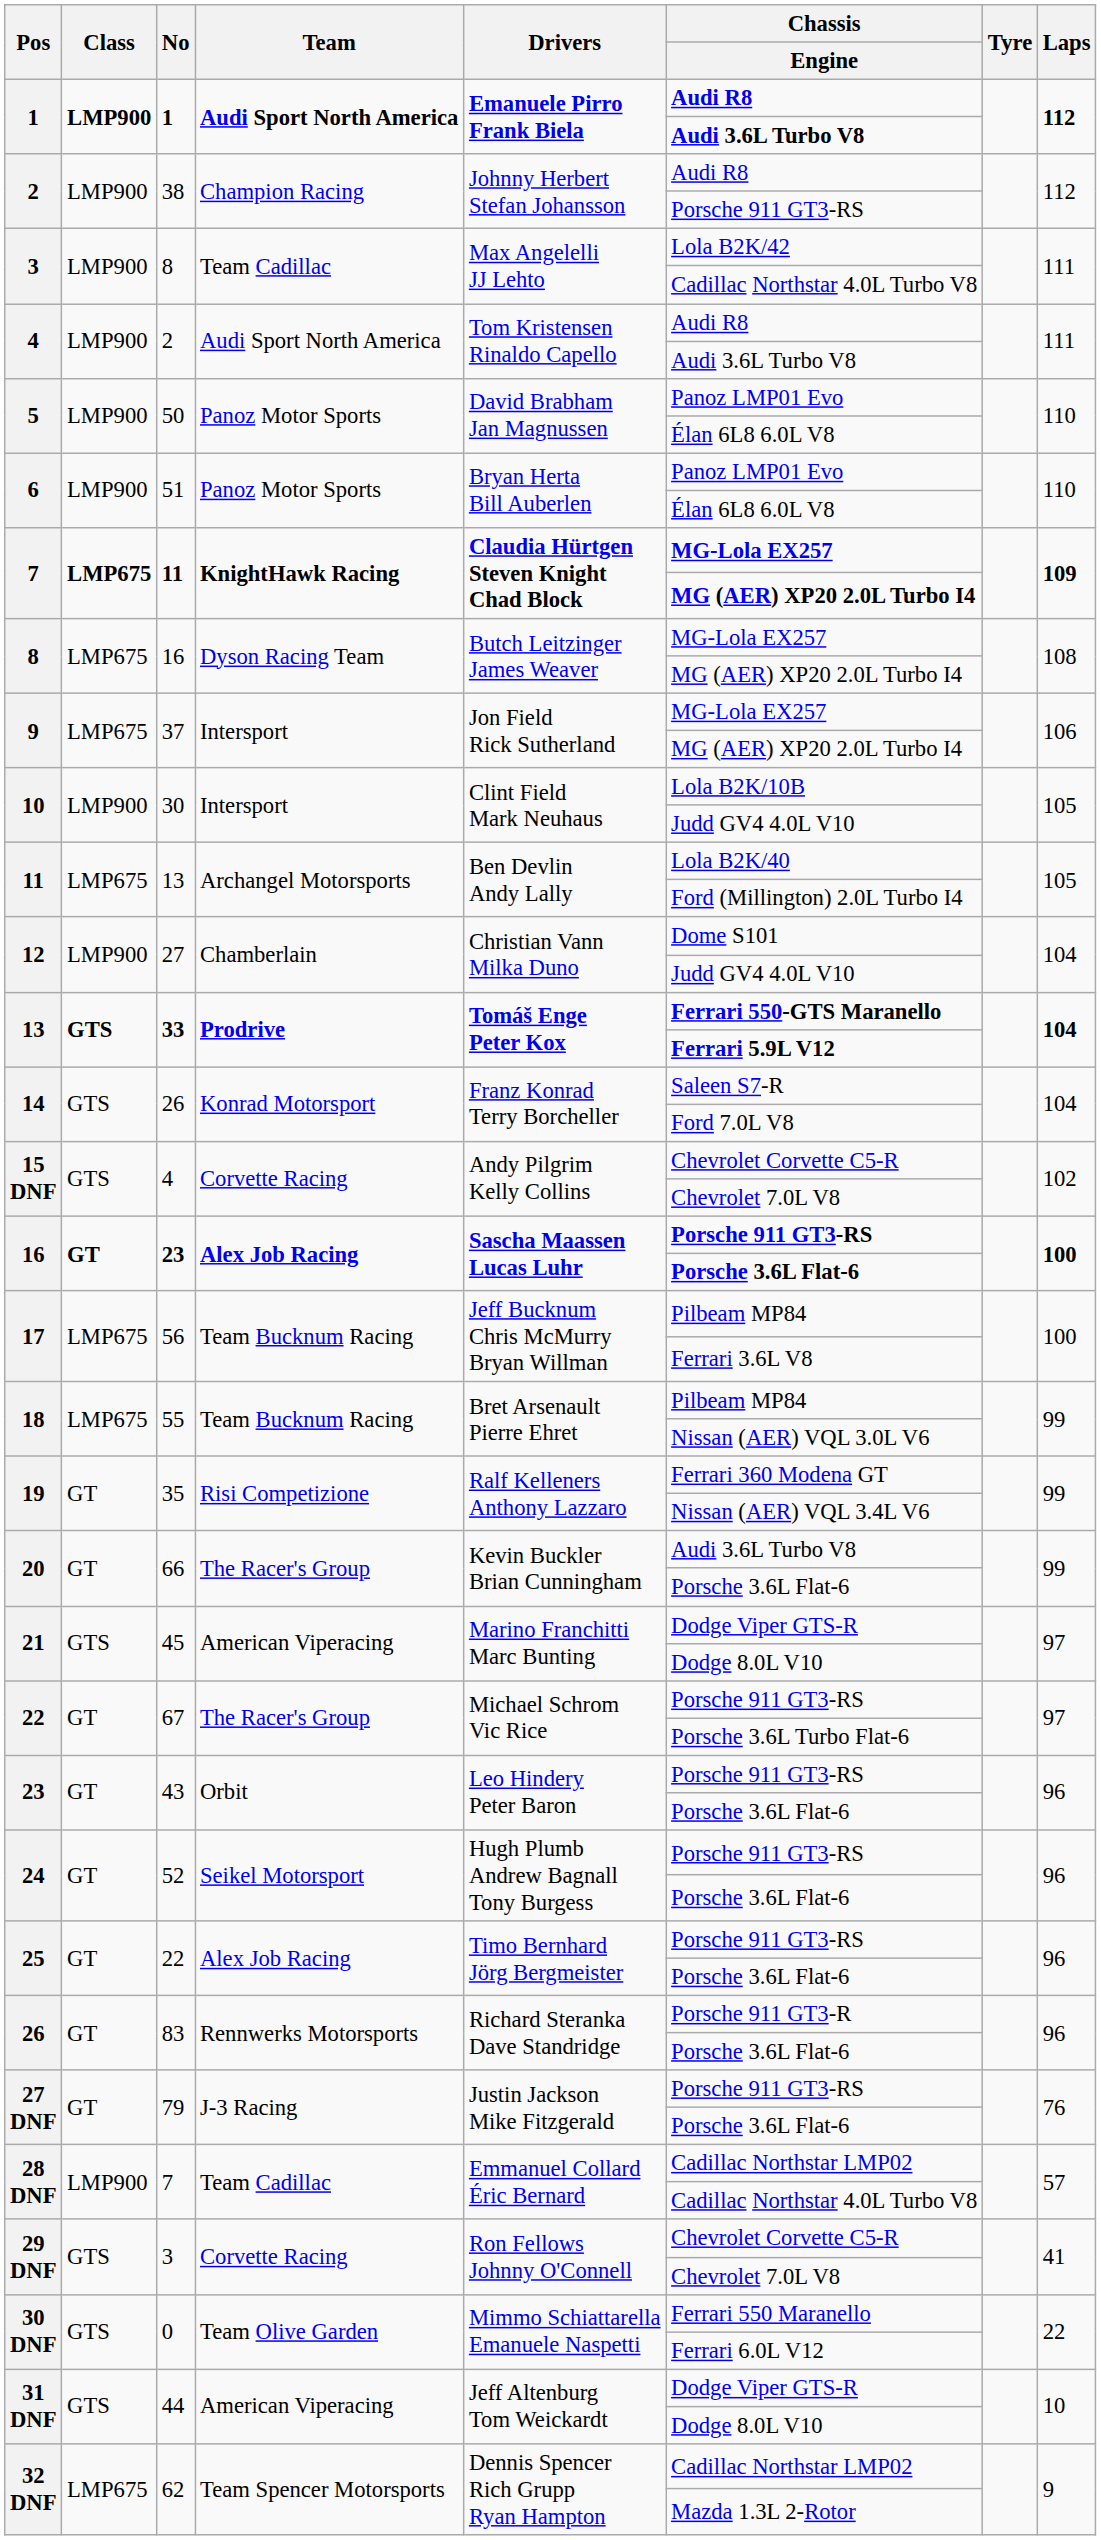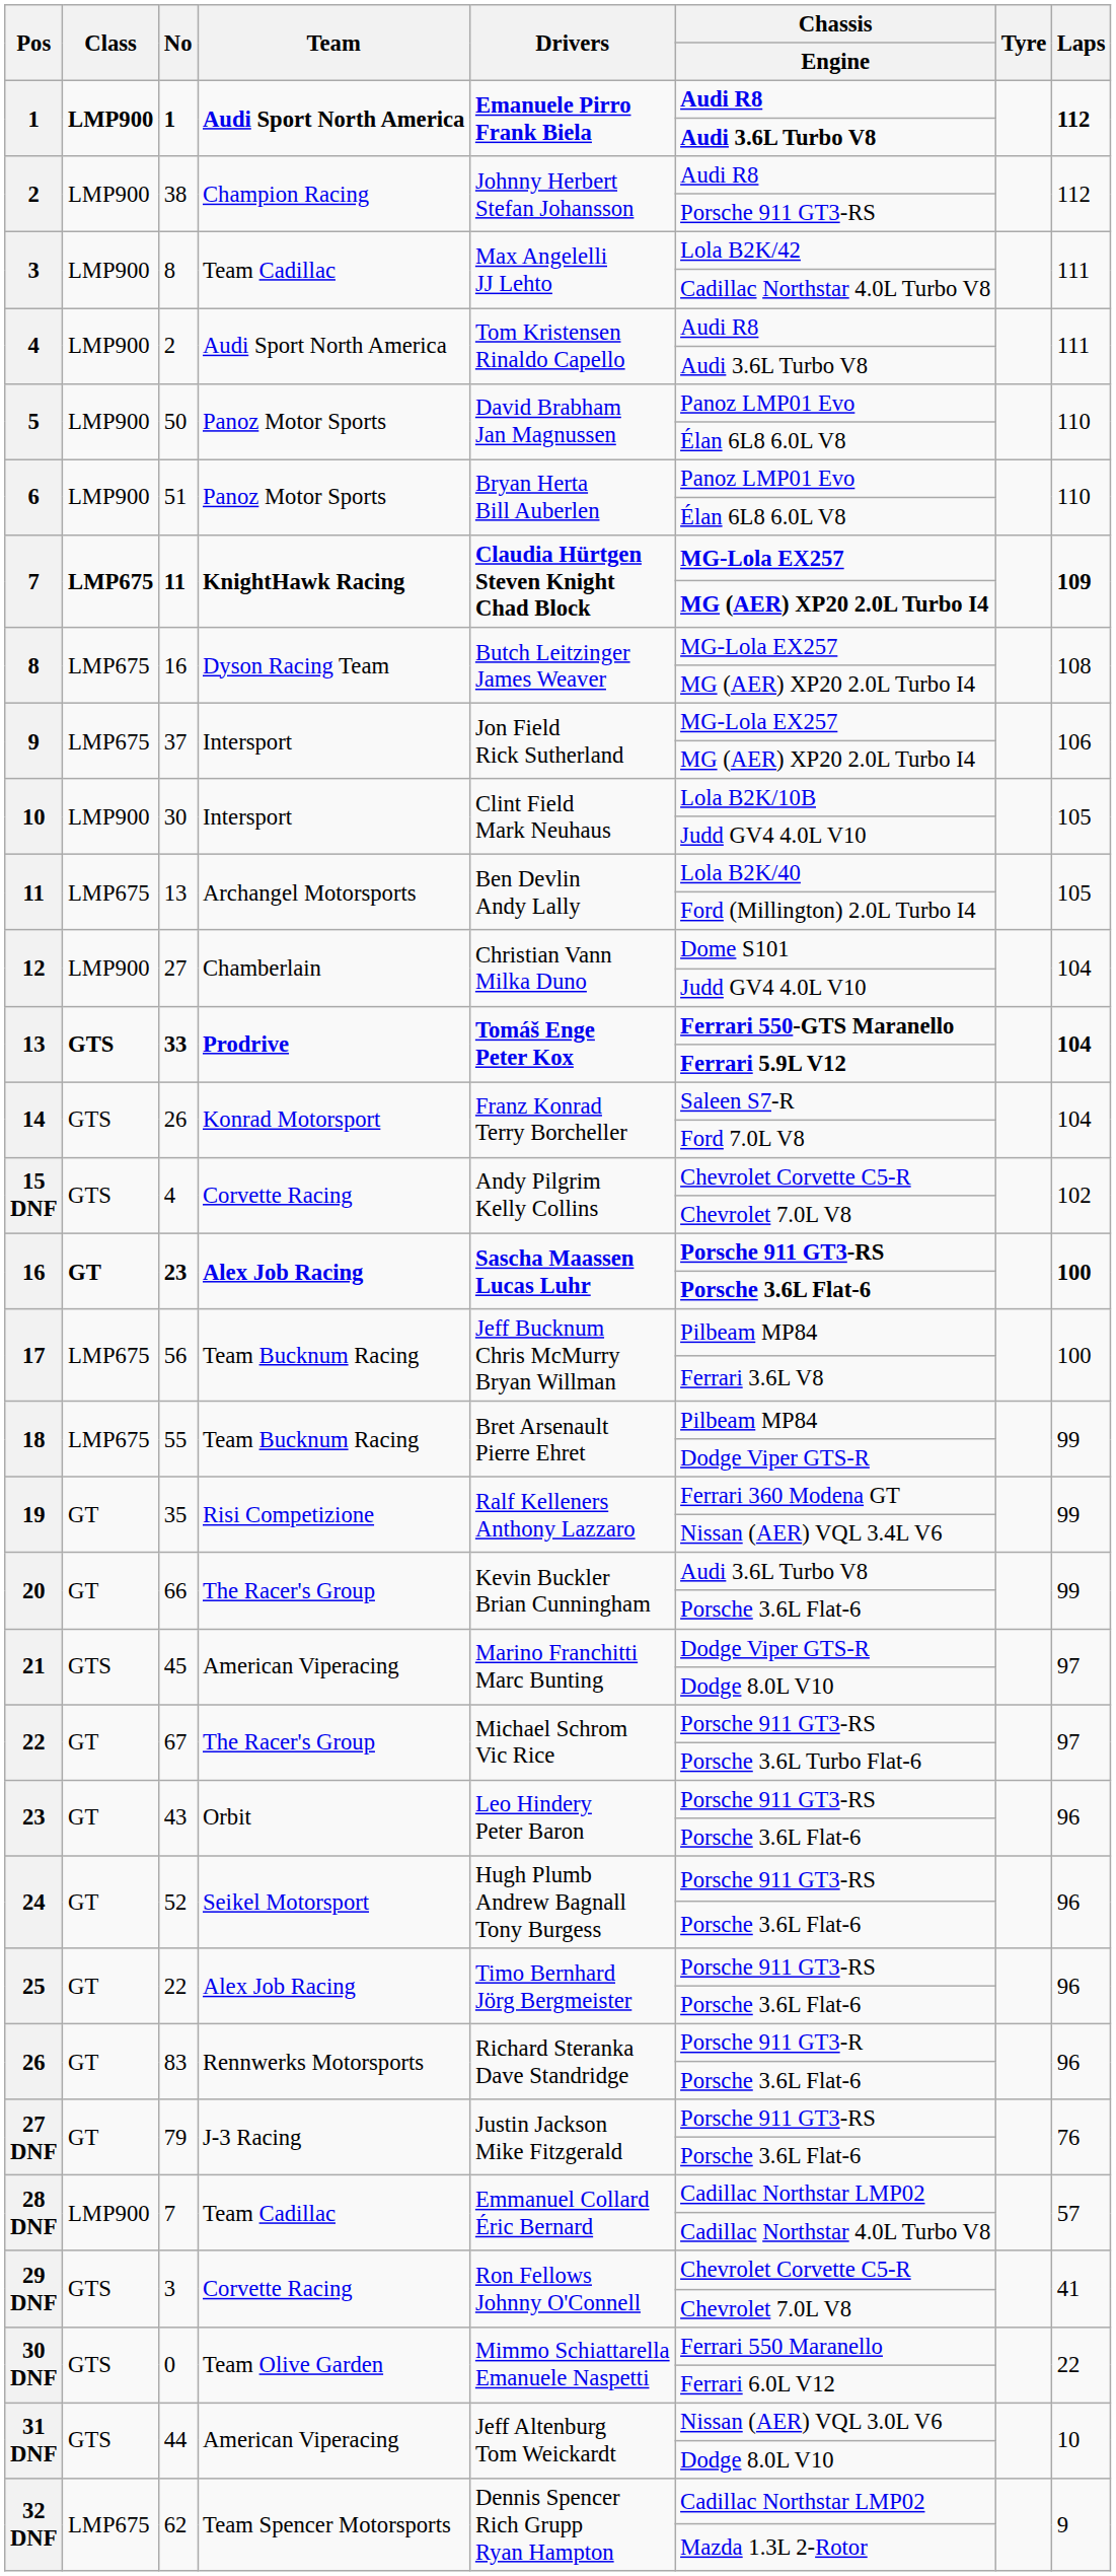row 38 | Chassis / Engine: Nissan (AER) VQL 3.0L V6 -> Dodge Viper GTS-R
row 63 | Chassis / Engine: Dodge Viper GTS-R -> Nissan (AER) VQL 3.0L V6
